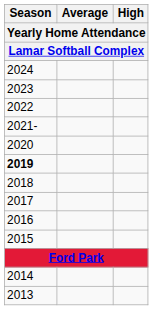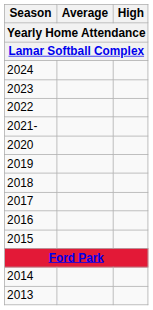2019 | Season: bold -> normal
